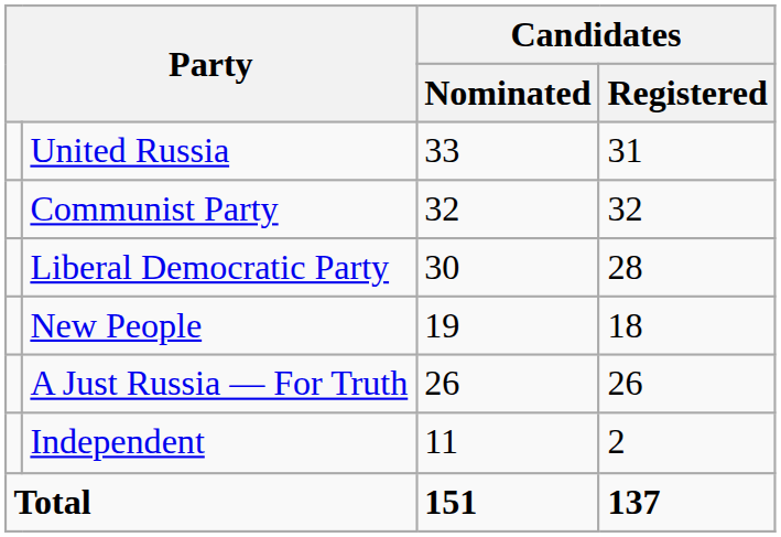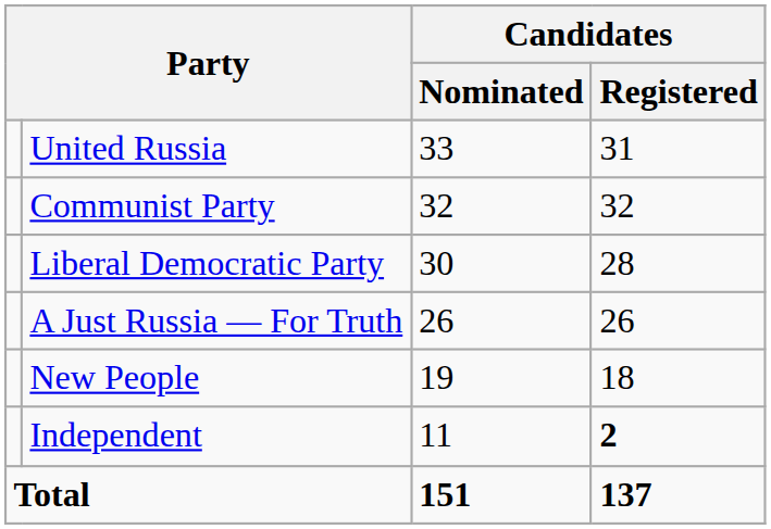rows swapped: A Just Russia — For Truth <-> New People
Independent | Candidates / Registered: normal -> bold
